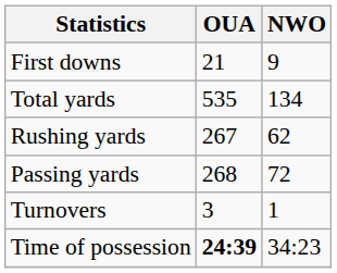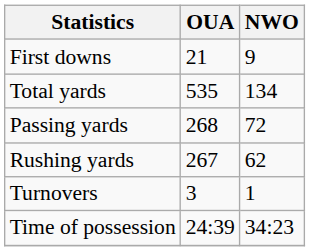rows swapped: Rushing yards <-> Passing yards
Time of possession | OUA: bold -> normal
